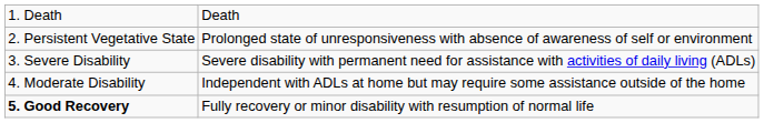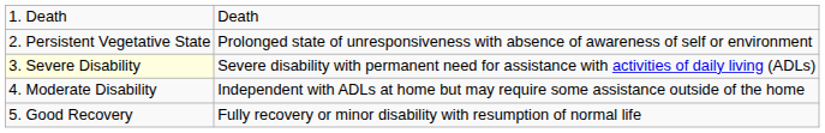3. Severe Disability | column 1: no background -> lightyellow background
5. Good Recovery | column 1: bold -> normal
